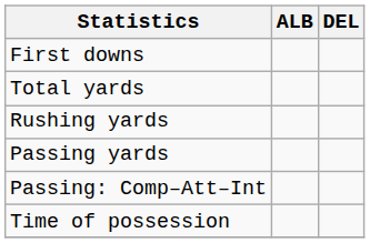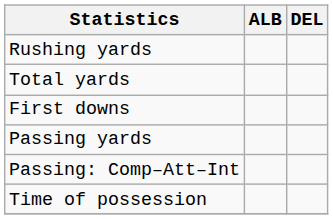rows swapped: First downs <-> Rushing yards
